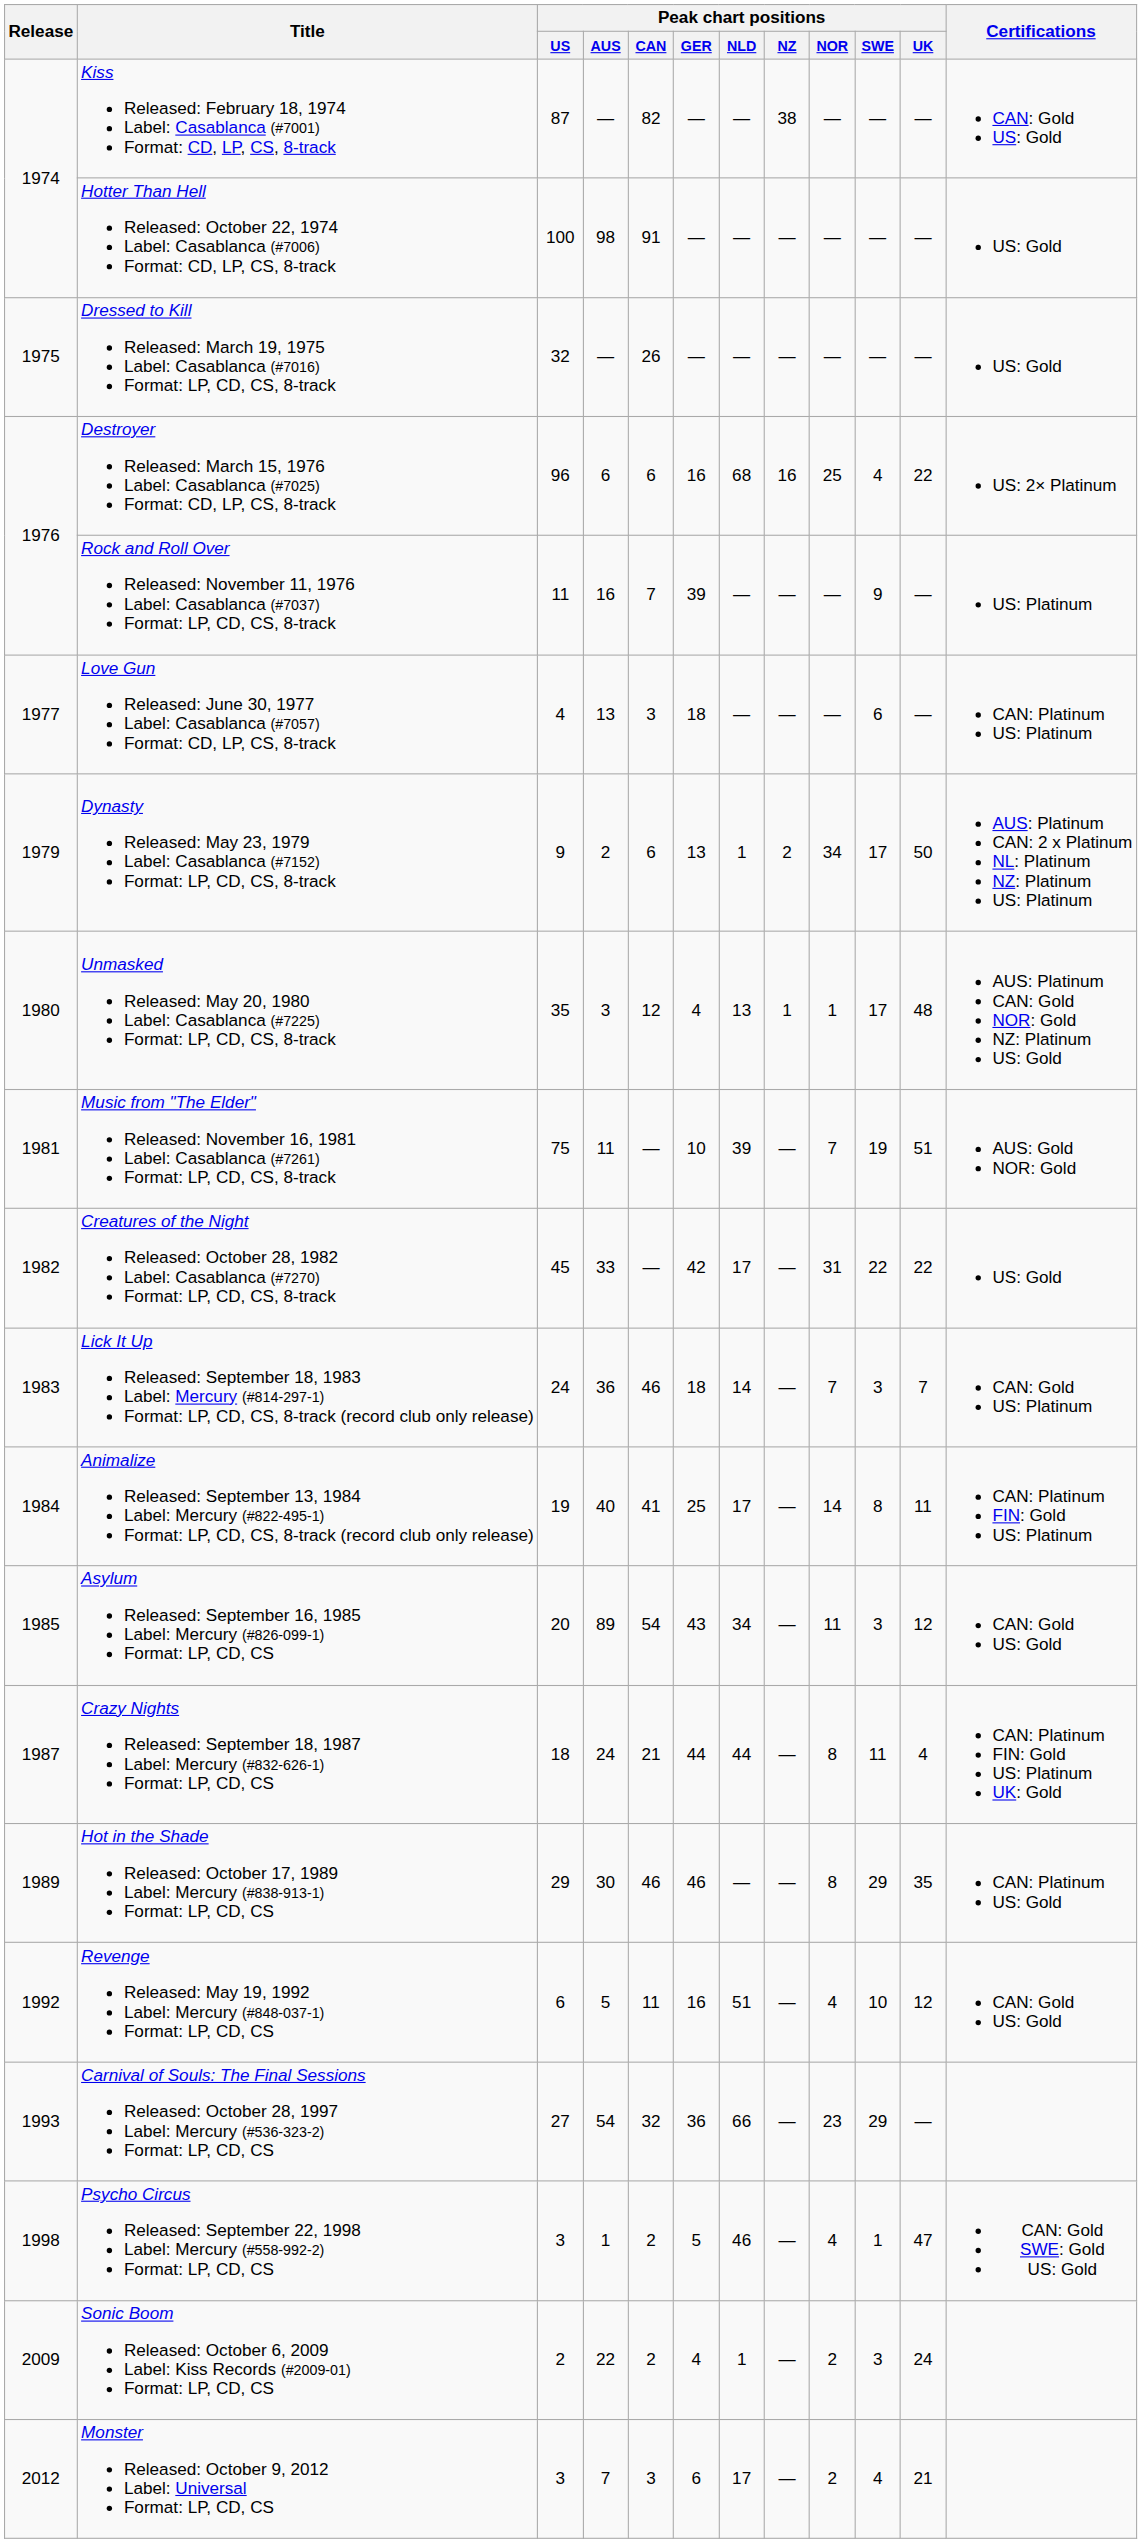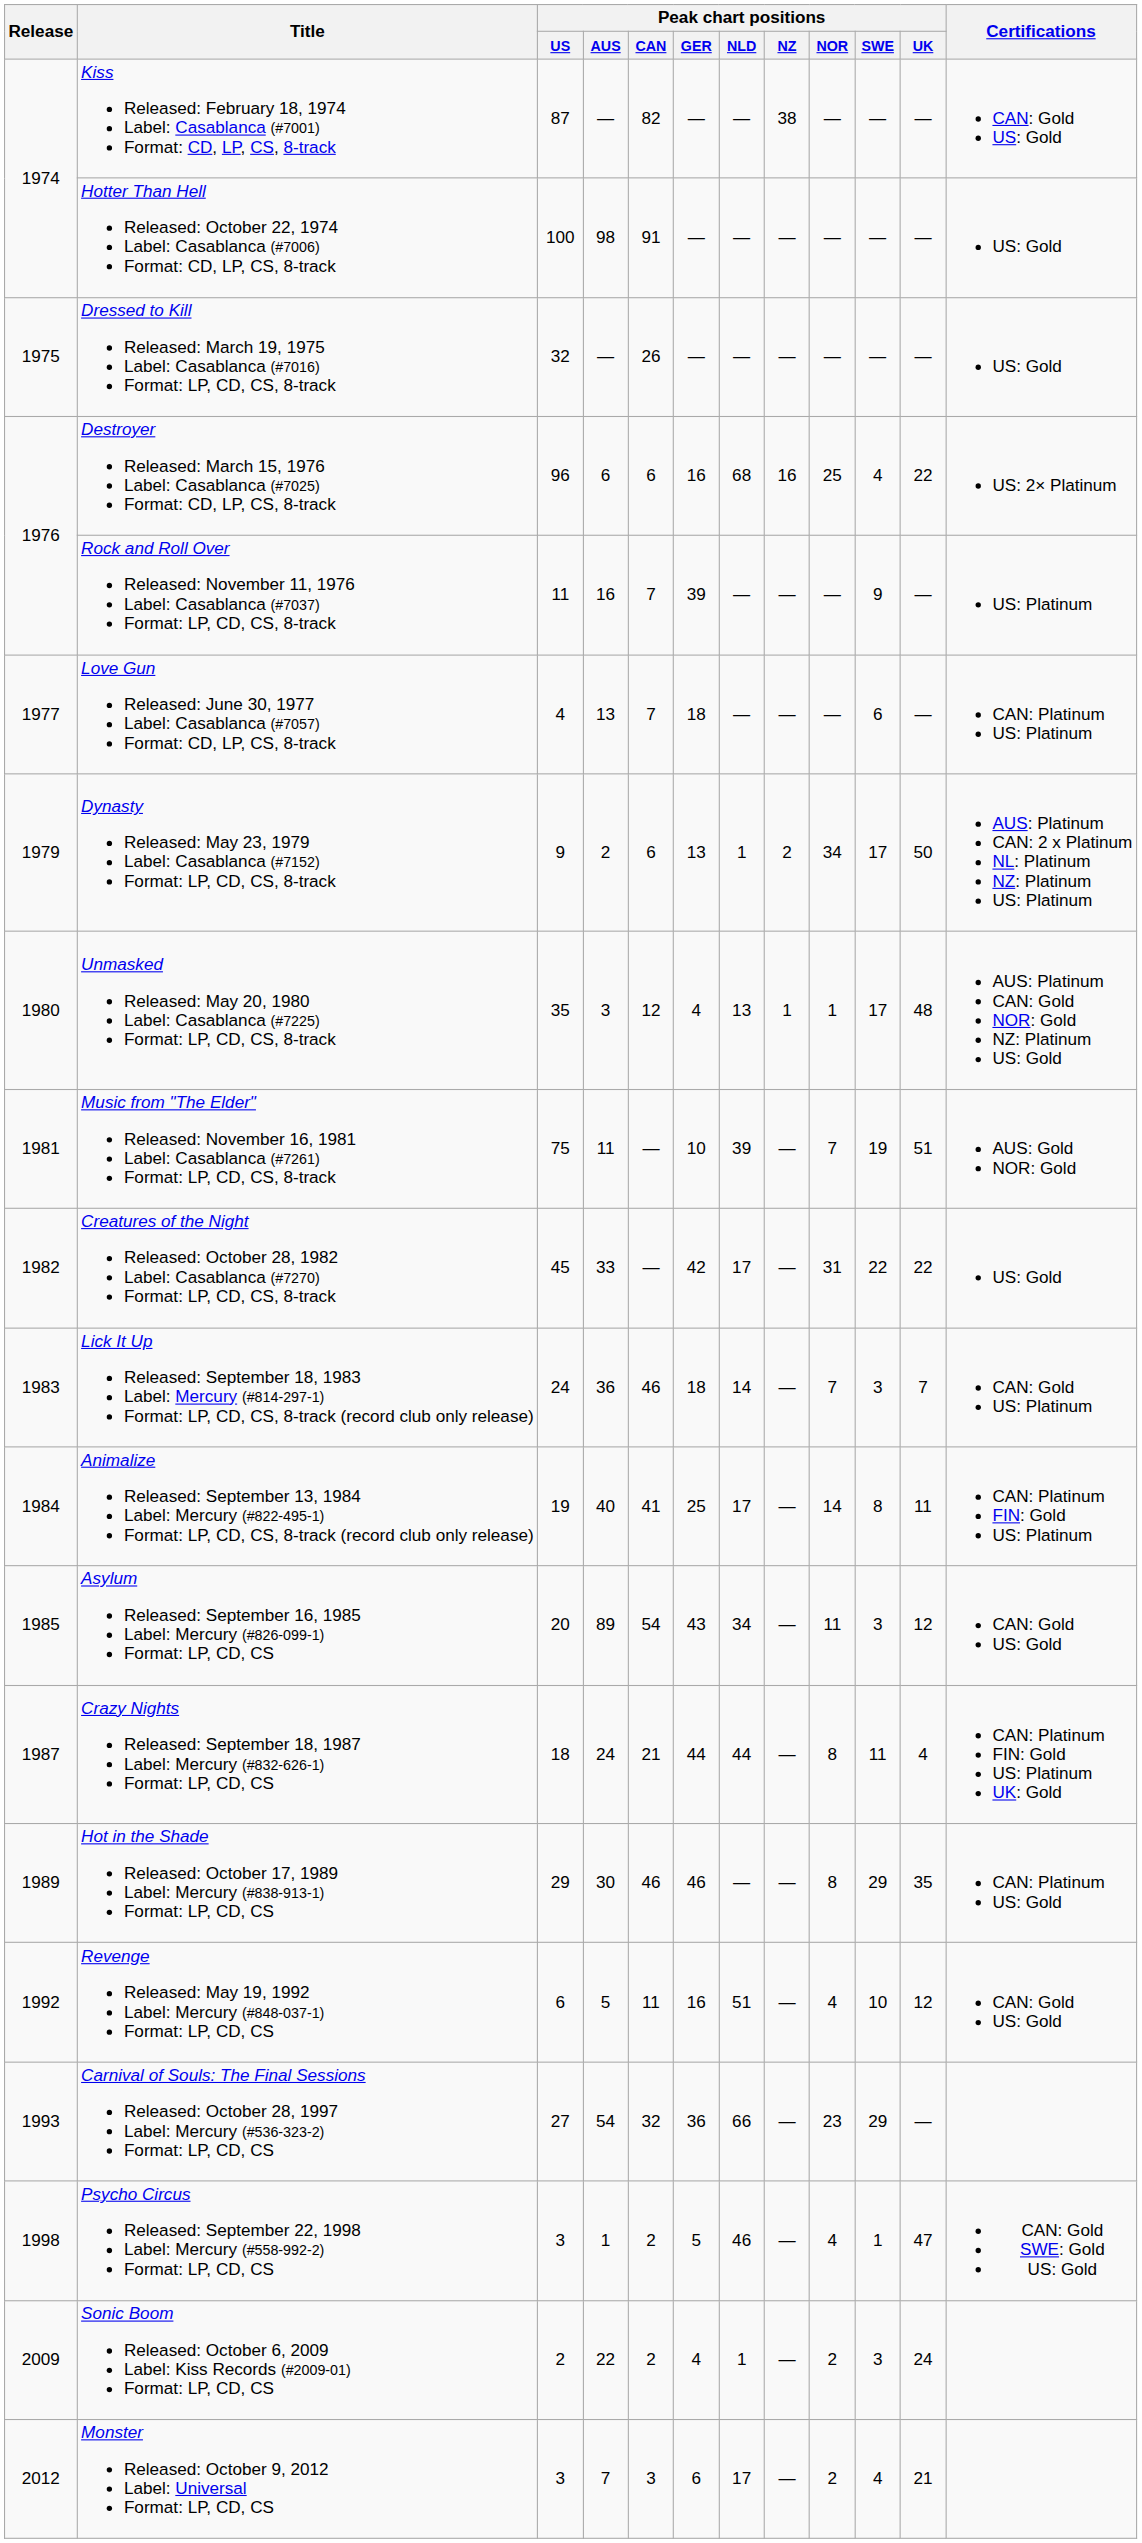row 8 | Peak chart positions / CAN: 3 -> 7
